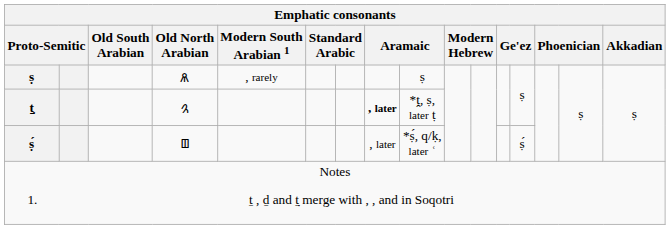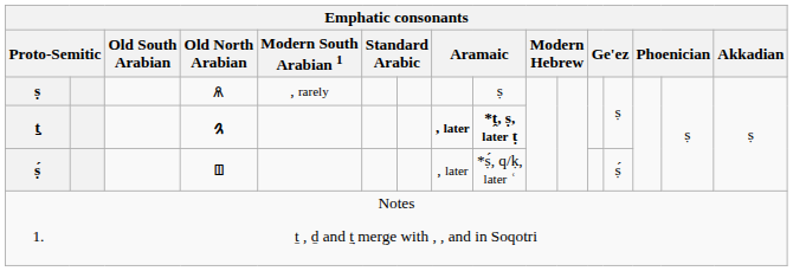ṯ̣ | Old North Arabian: normal -> bold
ṯ̣ | column 9: normal -> bold
